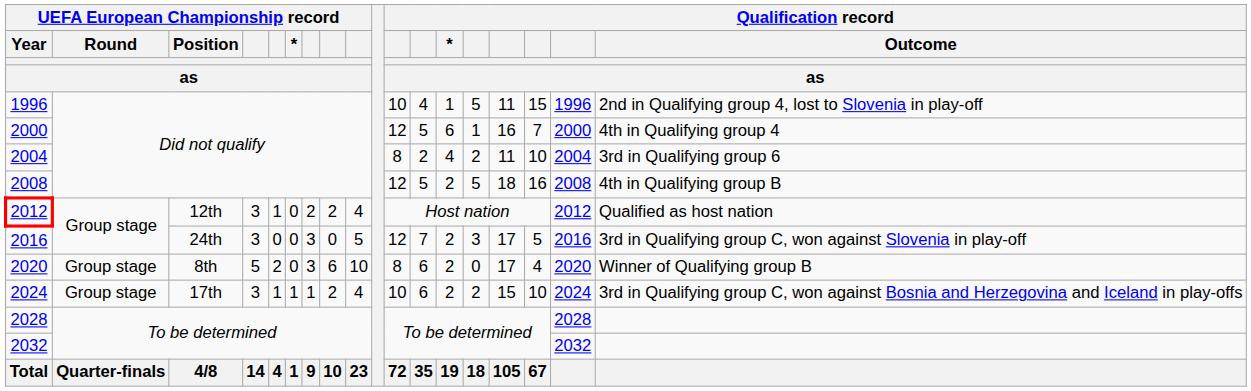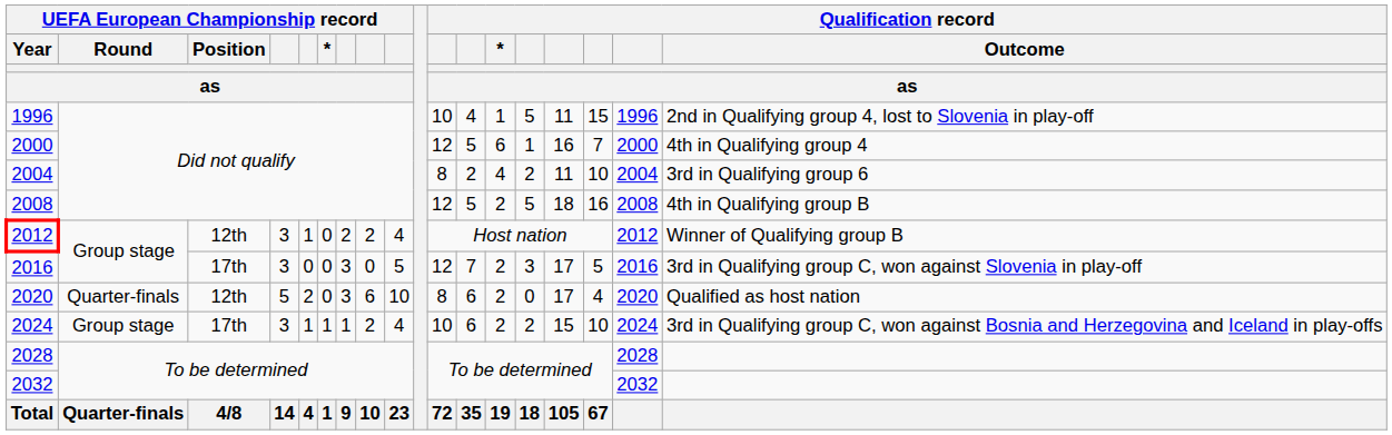row 9 | Qualification record / Outcome / as: Qualified as host nation -> Winner of Qualifying group B
row 10 | UEFA European Championship record / Position / as: 24th -> 17th
row 11 | UEFA European Championship record / Round / as: Group stage -> Quarter-finals
row 11 | UEFA European Championship record / Position / as: 8th -> 12th
row 11 | Qualification record / Outcome / as: Winner of Qualifying group B -> Qualified as host nation
